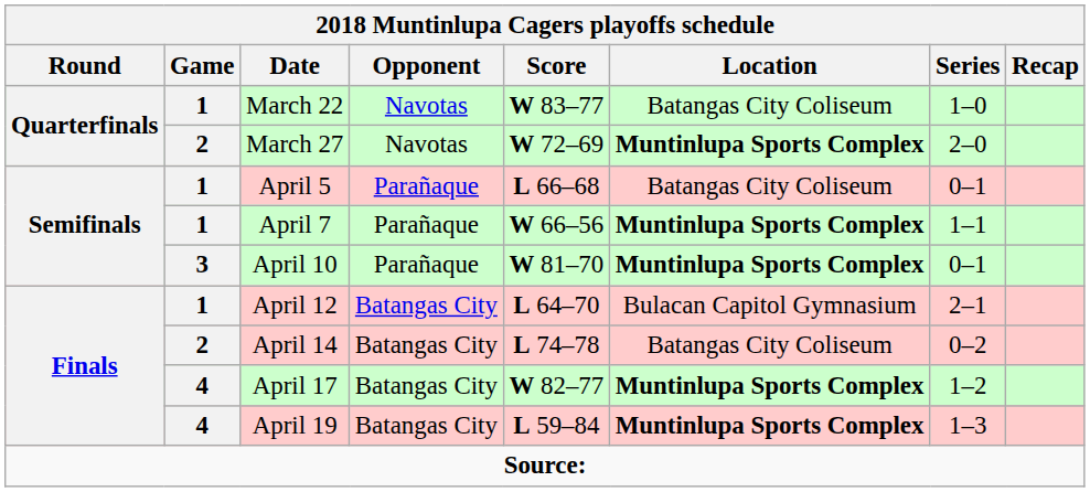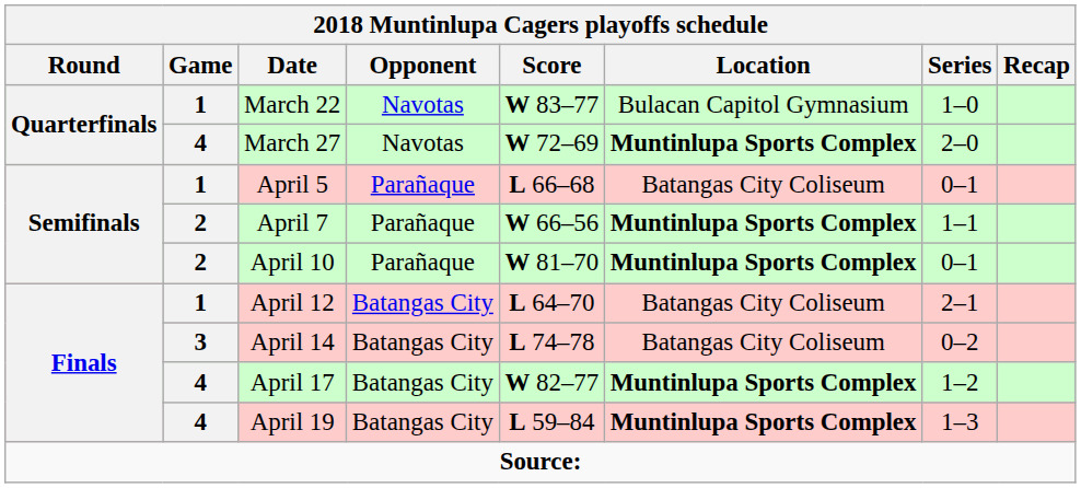March 22 | Location: Batangas City Coliseum -> Bulacan Capitol Gymnasium
March 27 | Game: 2 -> 4
April 7 | Game: 1 -> 2
April 10 | Game: 3 -> 2
April 12 | Location: Bulacan Capitol Gymnasium -> Batangas City Coliseum
April 14 | Game: 2 -> 3
